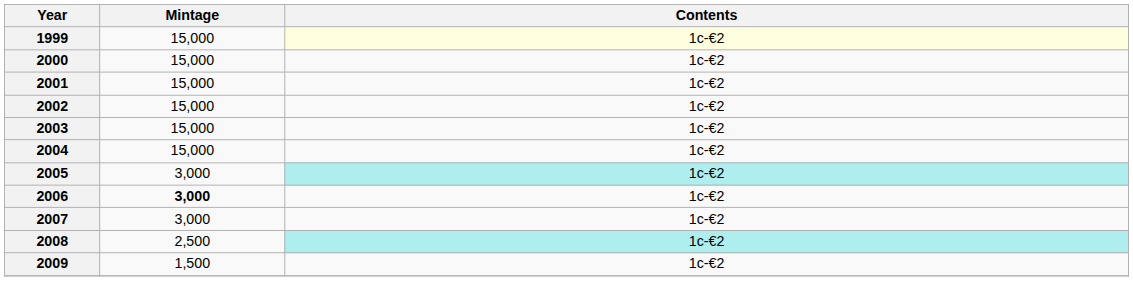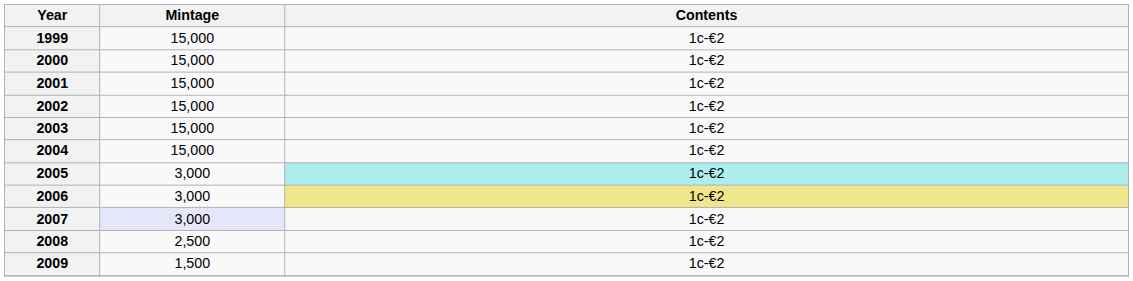1999 | Contents: lightyellow background -> no background
2006 | Mintage: bold -> normal
2006 | Contents: no background -> khaki background
2007 | Mintage: no background -> lavender background
2008 | Contents: paleturquoise background -> no background
